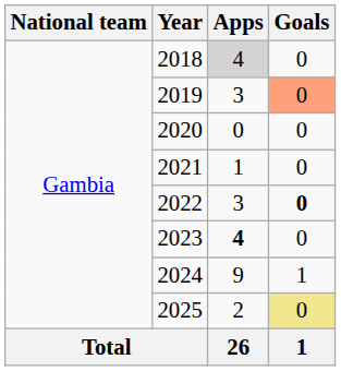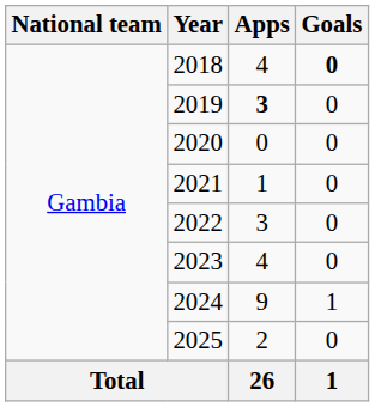2018 | Apps: lightgrey background -> no background
2018 | Goals: normal -> bold
2019 | Apps: normal -> bold
2019 | Goals: lightsalmon background -> no background
2022 | Goals: bold -> normal
2023 | Apps: bold -> normal
2025 | Goals: khaki background -> no background
